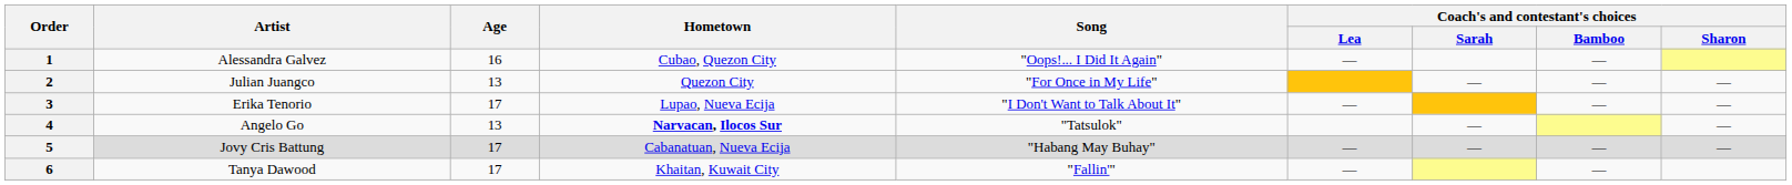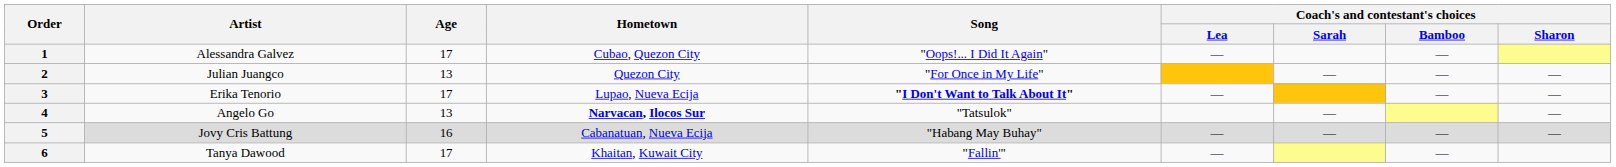1 | Age: 16 -> 17
3 | Song: normal -> bold
5 | Age: 17 -> 16
